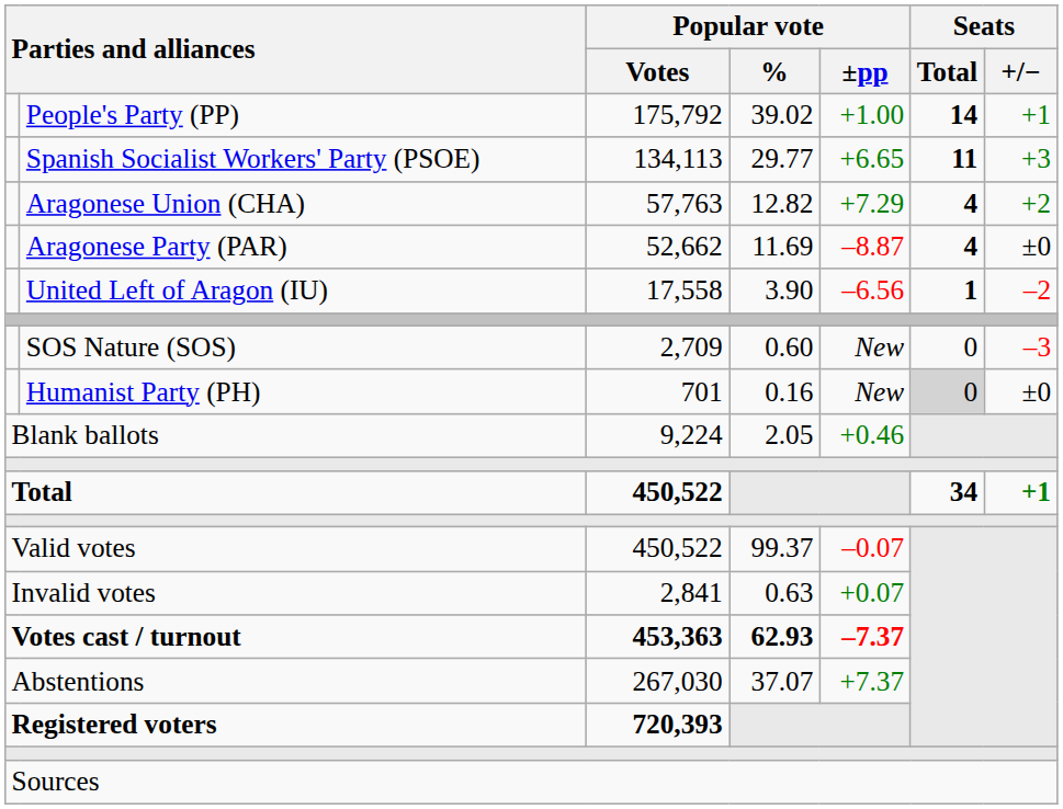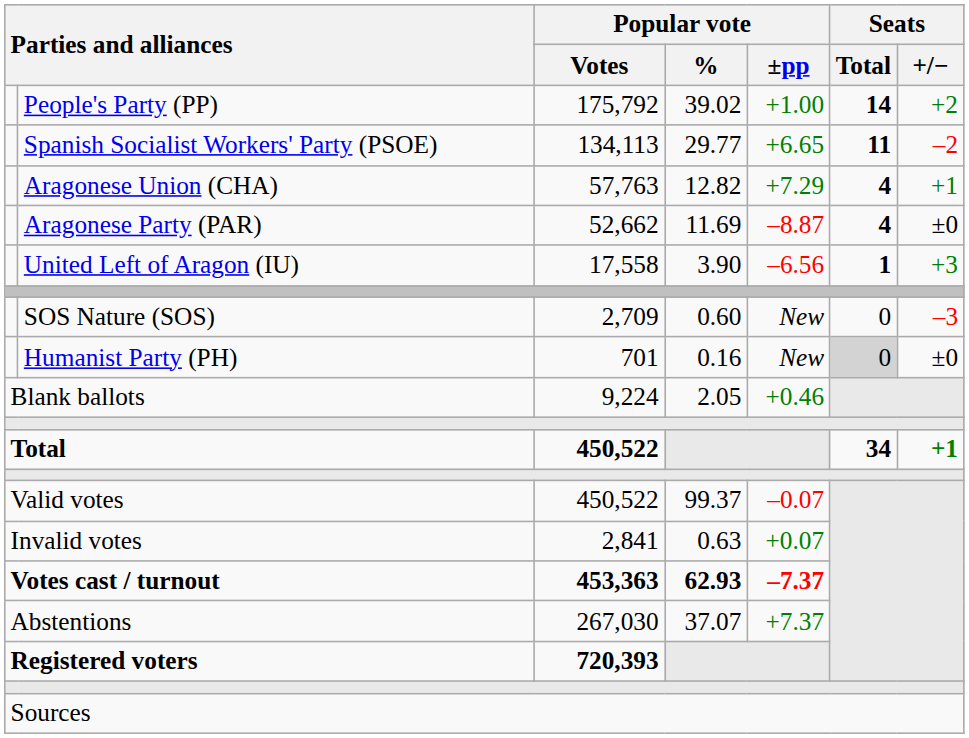People's Party (PP) | Seats / +/−: +1 -> +2
Spanish Socialist Workers' Party (PSOE) | Seats / +/−: +3 -> –2
Aragonese Union (CHA) | Seats / +/−: +2 -> +1
United Left of Aragon (IU) | Seats / +/−: –2 -> +3
